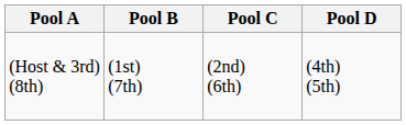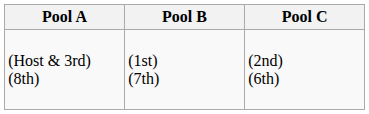- column: Pool D | (4th) (5th)
